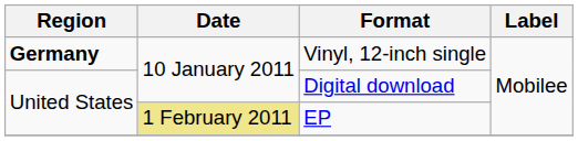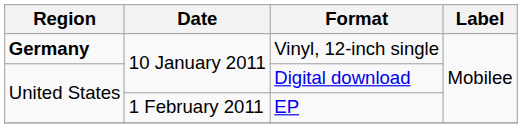EP | Date: khaki background -> no background
